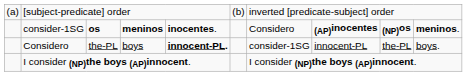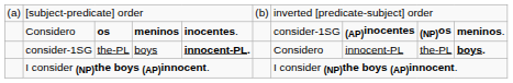row 2 | column 2: consider-1SG -> Considero
row 2 | column 7: Considero -> consider-1SG
row 3 | column 2: Considero -> consider-1SG
row 3 | column 7: consider-1SG -> Considero
row 3 | column 10: normal -> bold
